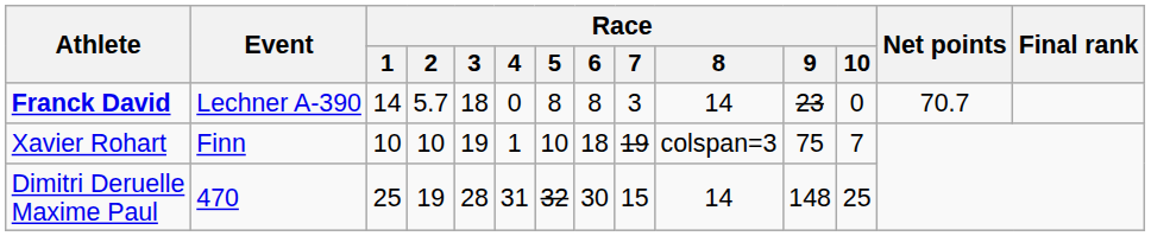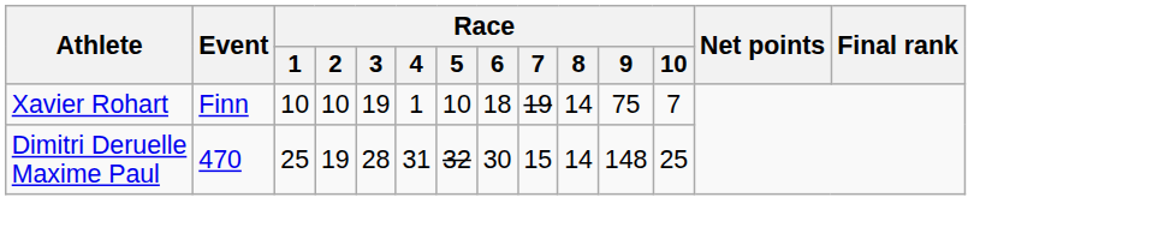- row: Franck David | Lechner A-390 | 14 | 5.7 | 18 | 0 | 8 | 8 | 3 | 14 | 23 | 0 | 70.7
Xavier Rohart | Race / 8: colspan=3 -> 14
